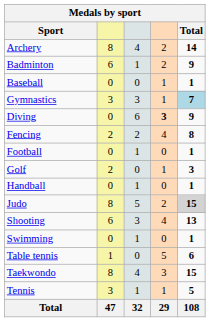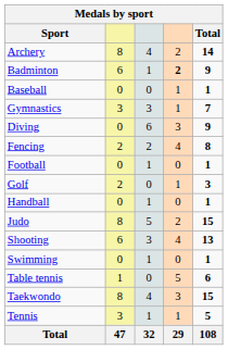Badminton | column 4: normal -> bold
Gymnastics | Total: lightblue background -> no background
Diving | column 4: bold -> normal
Judo | Total: lightgrey background -> no background
